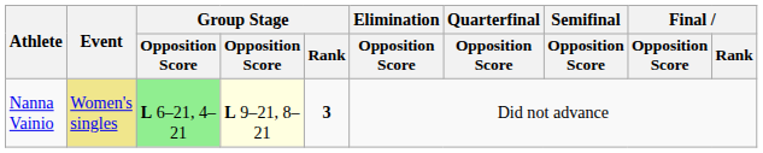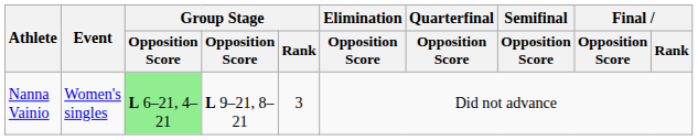Nanna Vainio | Event: khaki background -> no background
Nanna Vainio | column 4: lightyellow background -> no background
Nanna Vainio | Group Stage / Rank: bold -> normal
